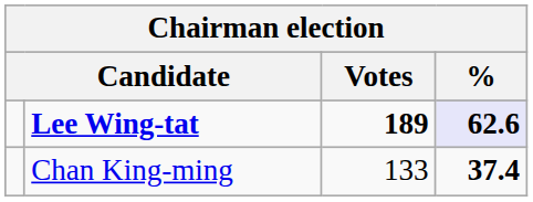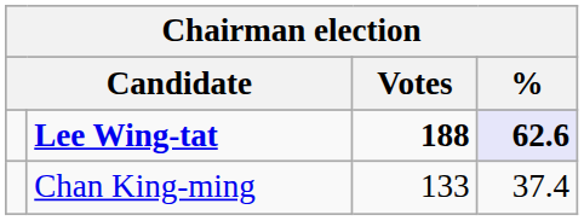Lee Wing-tat | Votes: 189 -> 188
Chan King-ming | %: bold -> normal
